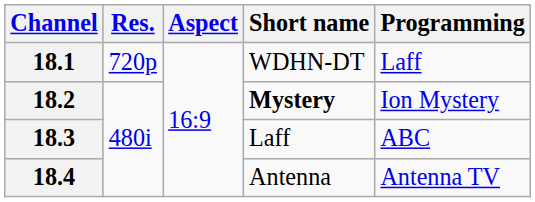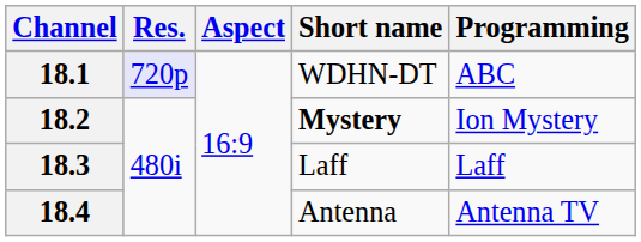18.1 | Res.: no background -> lavender background
18.1 | Programming: Laff -> ABC
18.3 | Programming: ABC -> Laff
